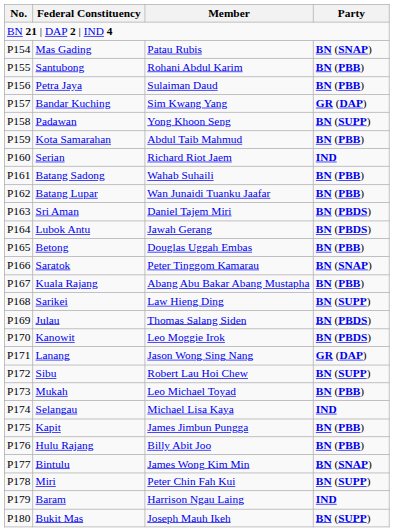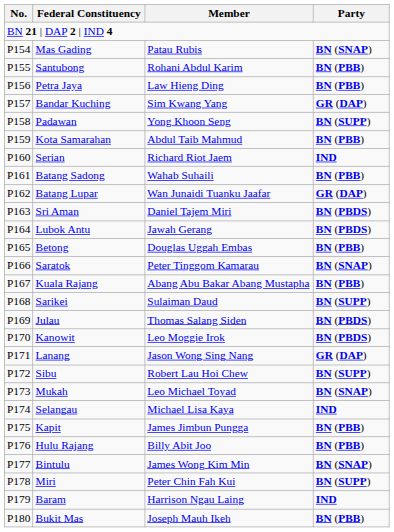Petra Jaya | Member: Sulaiman Daud -> Law Hieng Ding
Batang Lupar | Party: BN (PBB) -> GR (DAP)
Sarikei | Member: Law Hieng Ding -> Sulaiman Daud
Mukah | Party: BN (PBB) -> BN (SNAP)
Bukit Mas | Party: BN (SUPP) -> BN (PBB)
